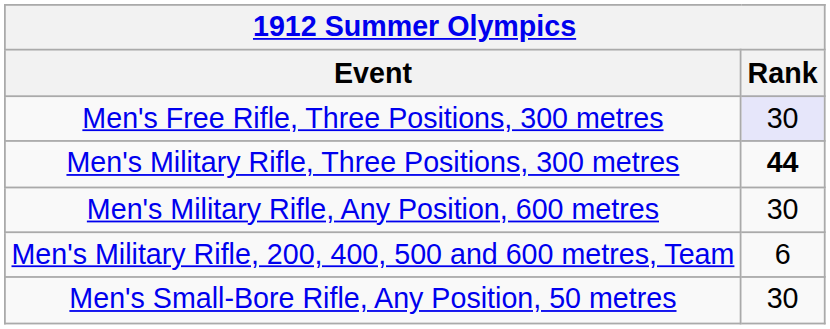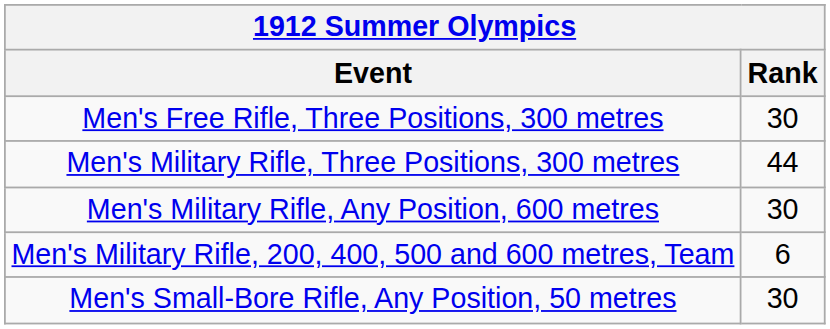Men's Free Rifle, Three Positions, 300 metres | Rank: lavender background -> no background
Men's Military Rifle, Three Positions, 300 metres | Rank: bold -> normal
